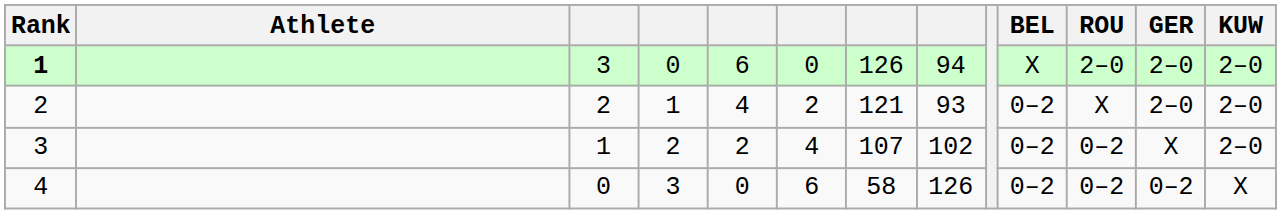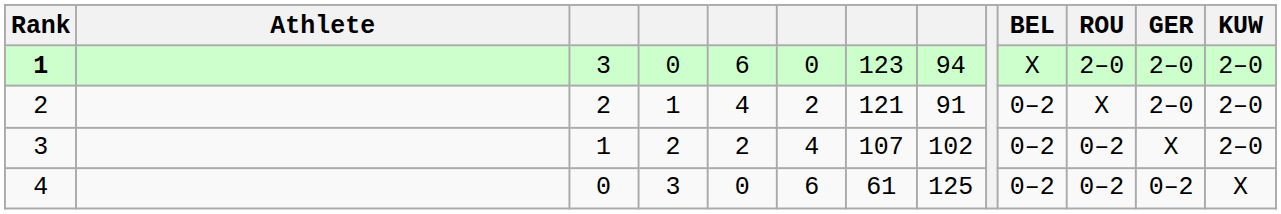row 2 | column 7: 126 -> 123
row 3 | column 8: 93 -> 91
row 5 | column 7: 58 -> 61
row 5 | column 8: 126 -> 125
